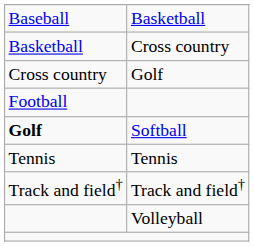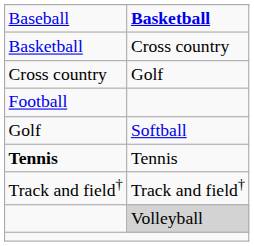row 1 | column 2: normal -> bold
row 5 | column 1: bold -> normal
row 6 | column 1: normal -> bold
row 8 | column 2: no background -> lightgrey background
